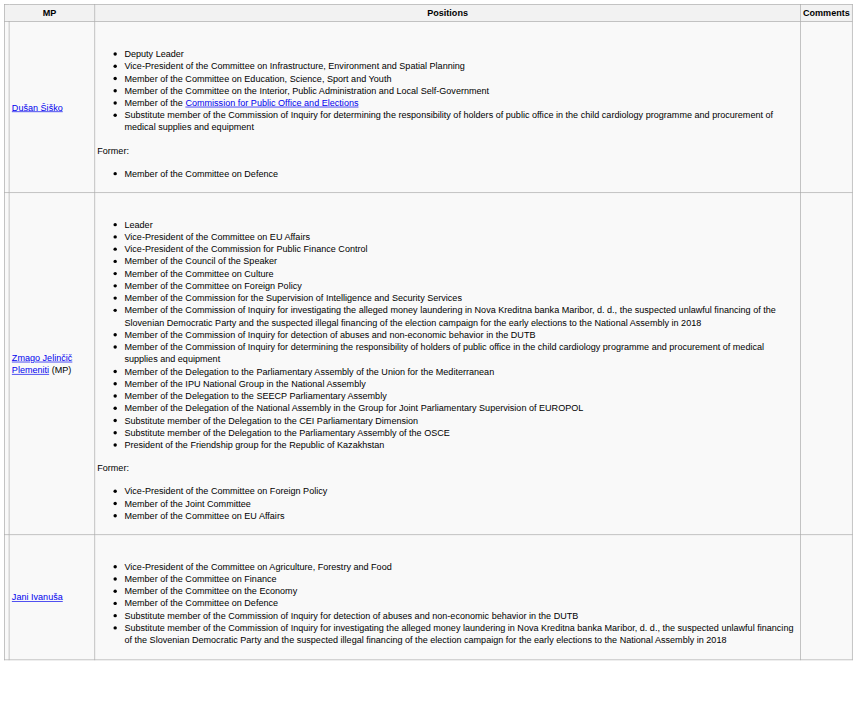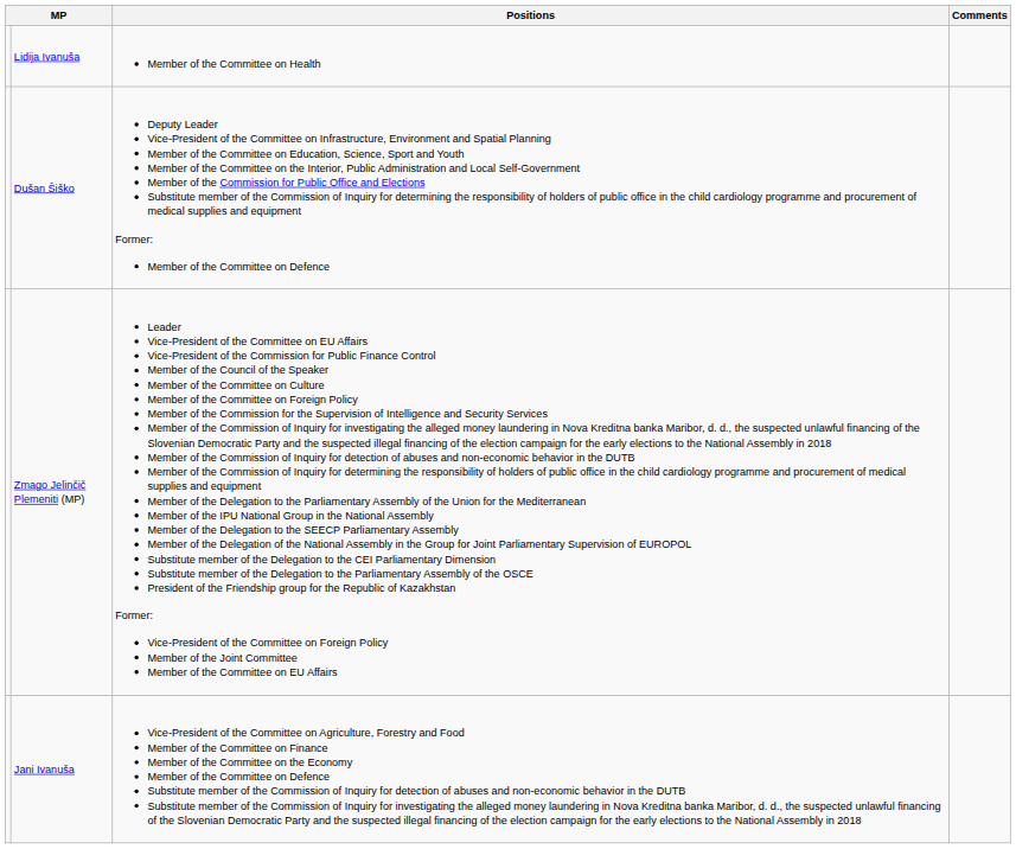+ row: Lidija Ivanuša | Member of the Committee on Health
